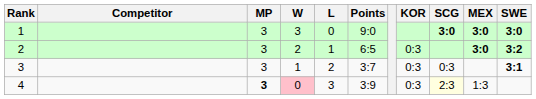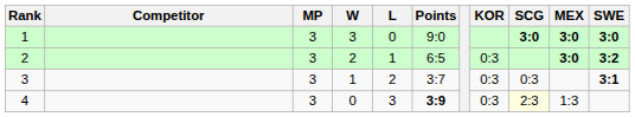4 | MP: bold -> normal
4 | W: pink background -> no background
4 | Points: normal -> bold
